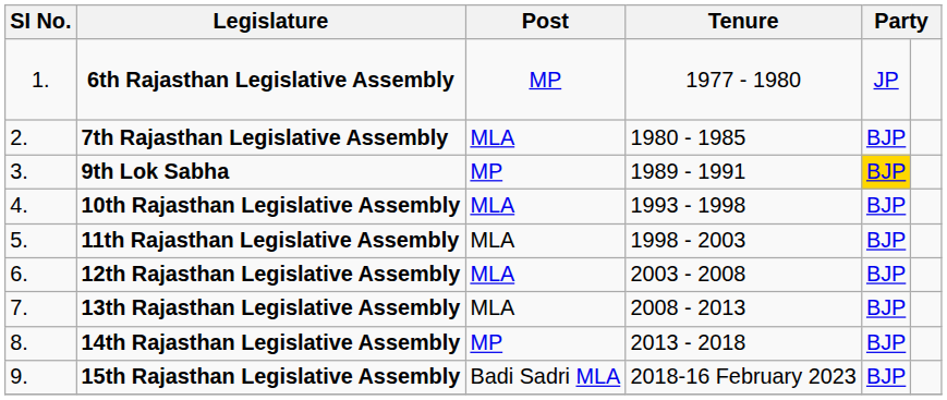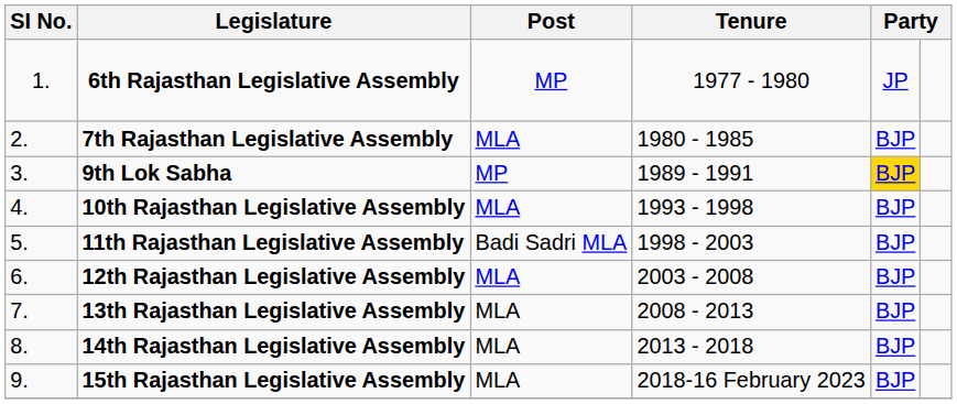11th Rajasthan Legislative Assembly | Post: MLA -> Badi Sadri MLA
14th Rajasthan Legislative Assembly | Post: MP -> MLA
15th Rajasthan Legislative Assembly | Post: Badi Sadri MLA -> MLA
